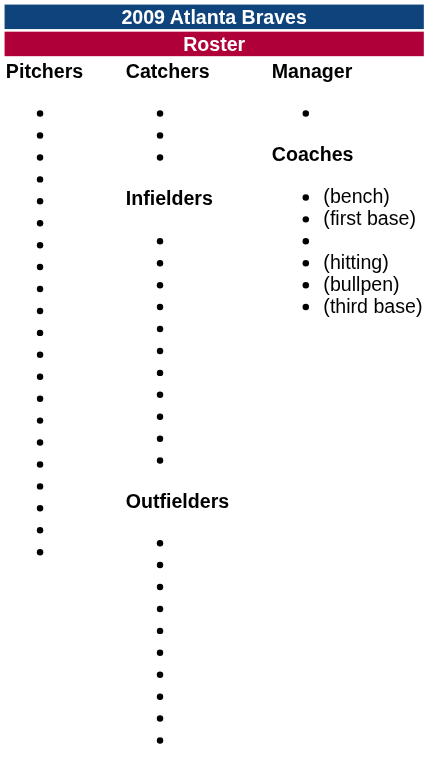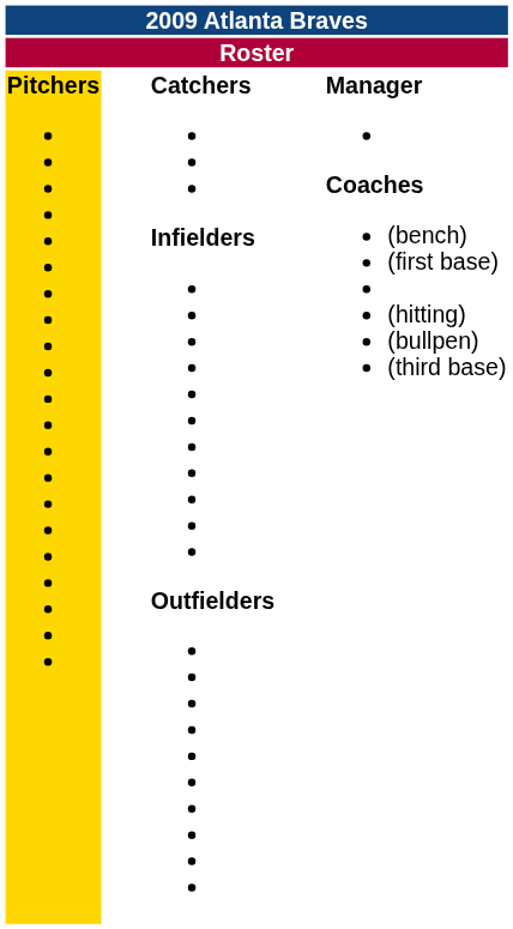Pitchers | column 1: no background -> gold background
